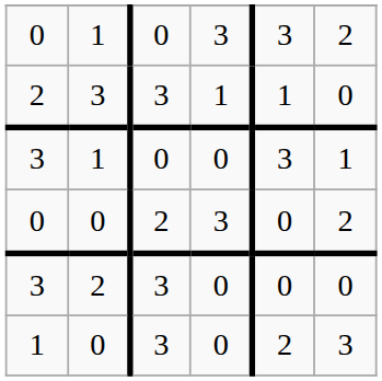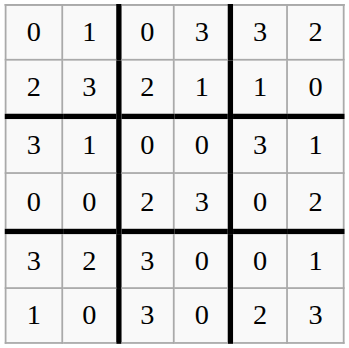row 2 | column 3: 3 -> 2
row 5 | column 6: 0 -> 1
